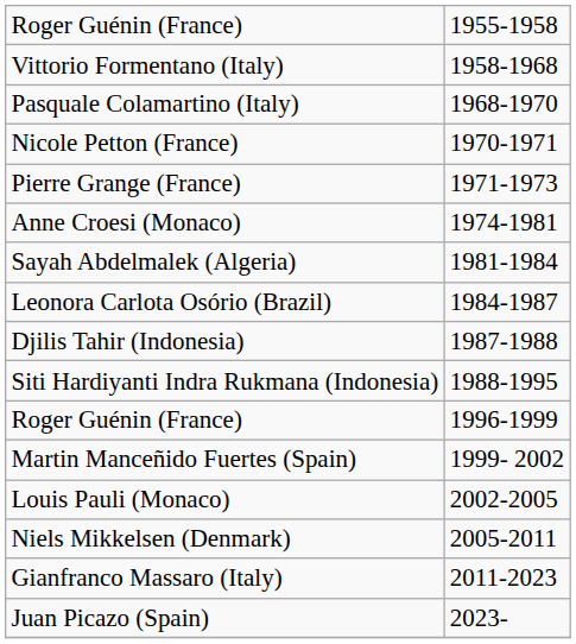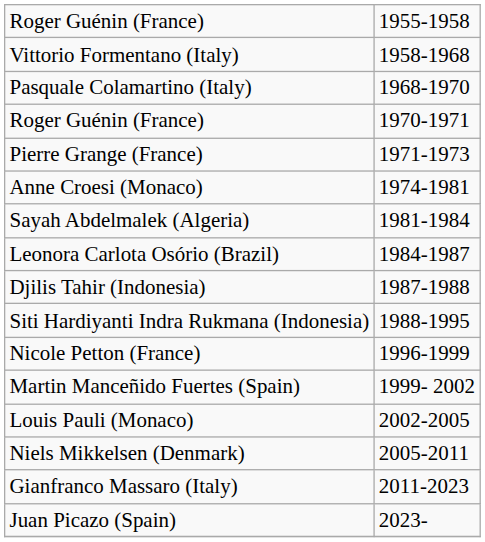row 4 | column 1: Nicole Petton (France) -> Roger Guénin (France)
row 11 | column 1: Roger Guénin (France) -> Nicole Petton (France)
